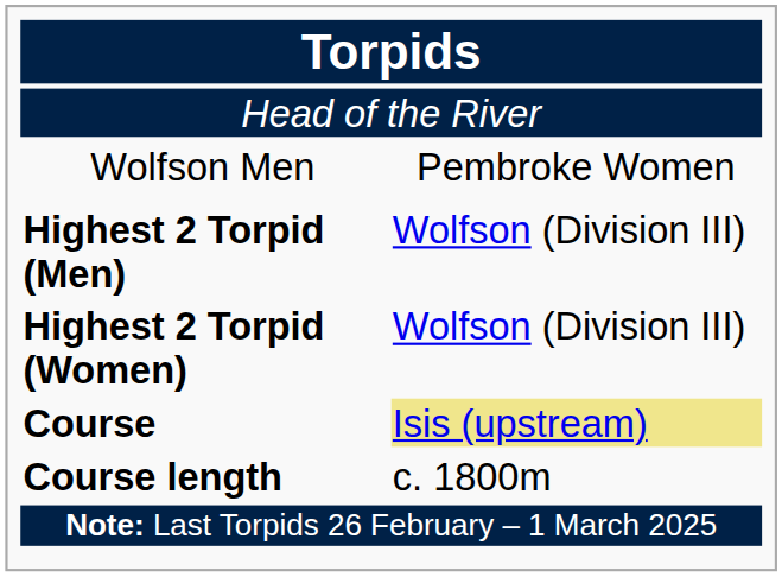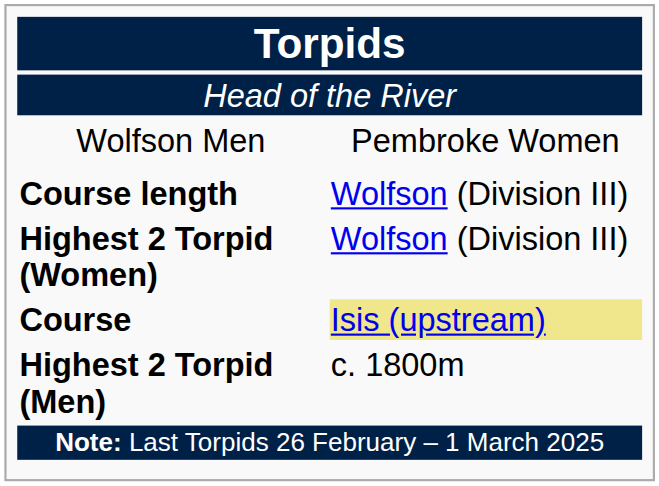row 4 | column 1: Highest 2 Torpid (Men) -> Course length
row 7 | column 1: Course length -> Highest 2 Torpid (Men)
